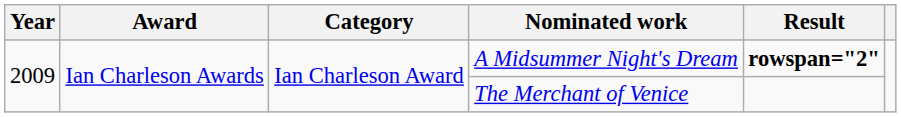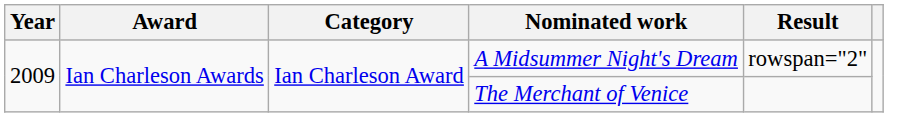A Midsummer Night's Dream | Result: bold -> normal
